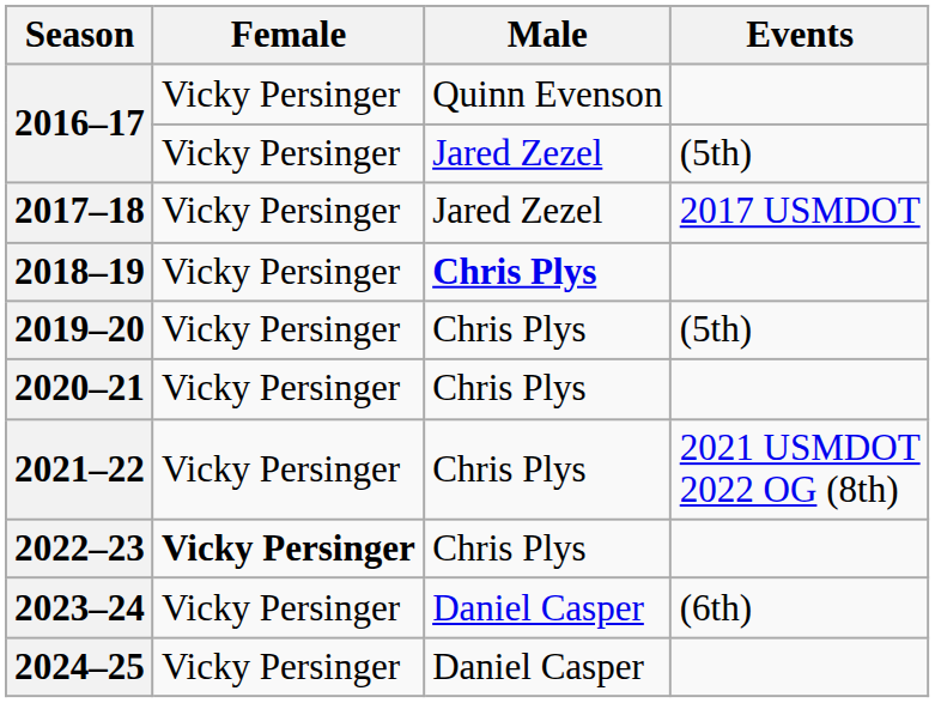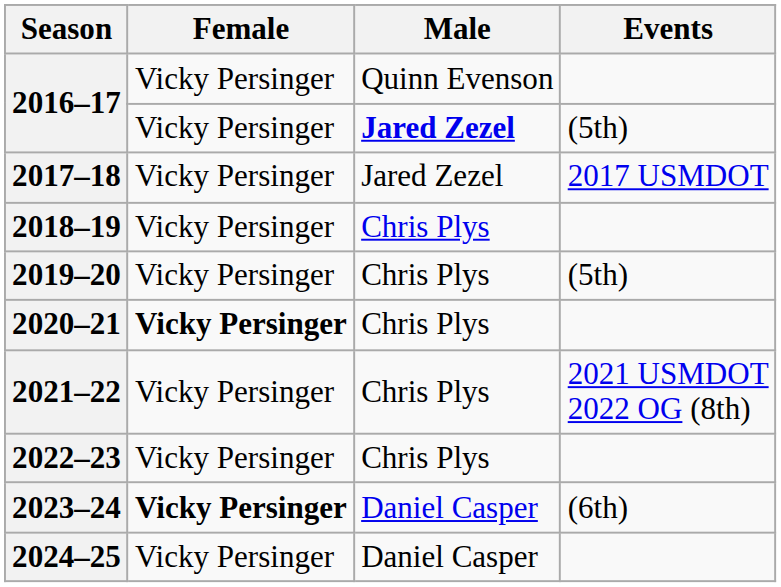2016–17 / (5th) | Male: normal -> bold
2018–19 | Male: bold -> normal
2020–21 | Female: normal -> bold
2022–23 | Female: bold -> normal
2023–24 | Female: normal -> bold
